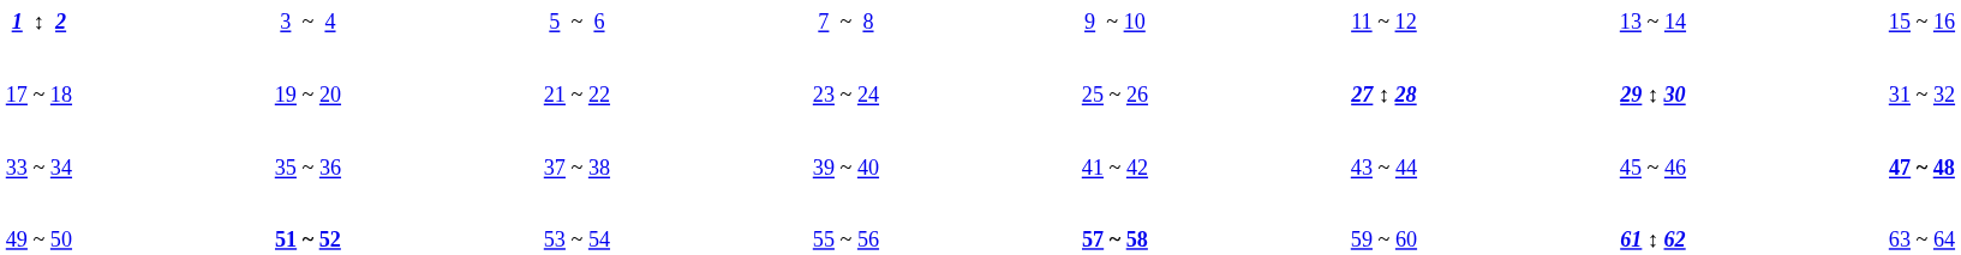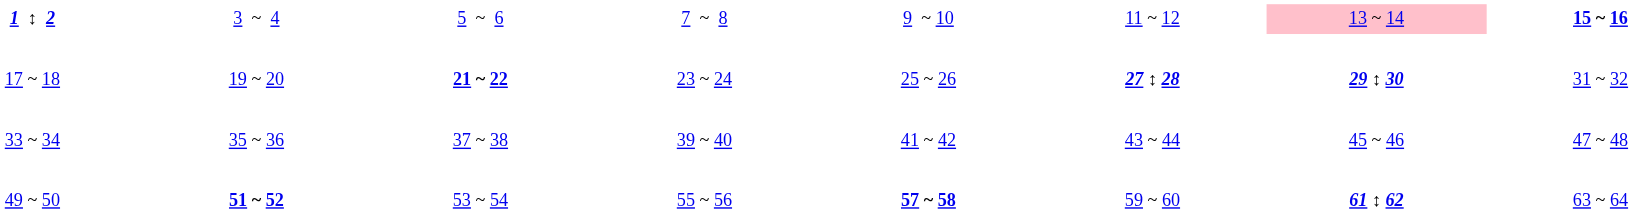1 ↕ 2 | column 7: no background -> pink background
1 ↕ 2 | column 8: normal -> bold
17 ~ 18 | column 3: normal -> bold
33 ~ 34 | column 8: bold -> normal
